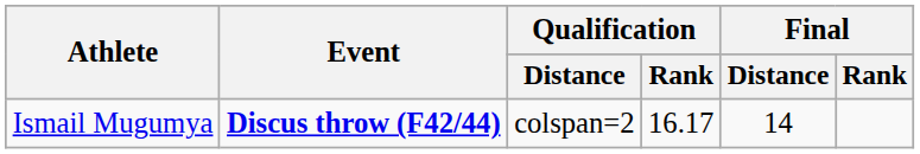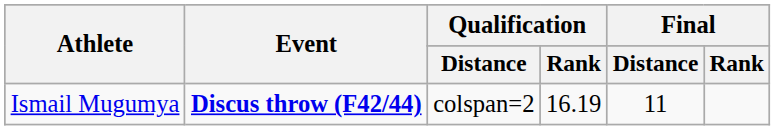Ismail Mugumya | Qualification / Rank: 16.17 -> 16.19
Ismail Mugumya | Final / Distance: 14 -> 11
